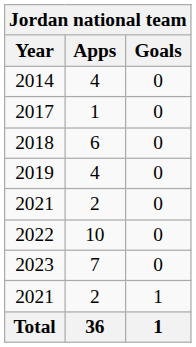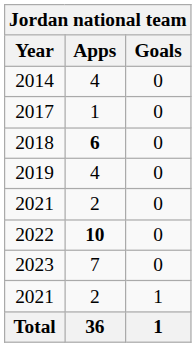2018 | Apps: normal -> bold
2022 | Apps: normal -> bold
